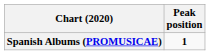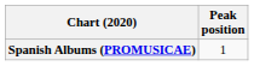Spanish Albums (PROMUSICAE) | Peak position: bold -> normal
